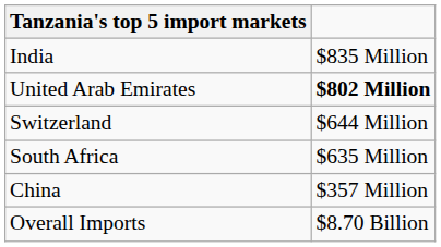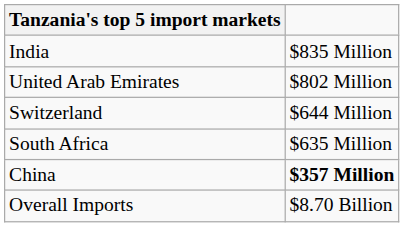United Arab Emirates | column 2: bold -> normal
China | column 2: normal -> bold
